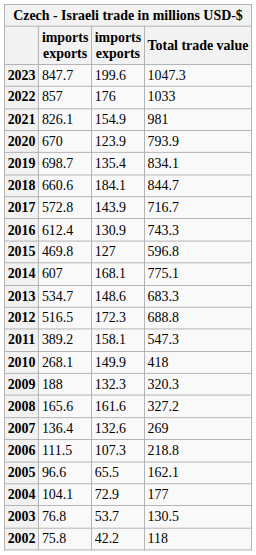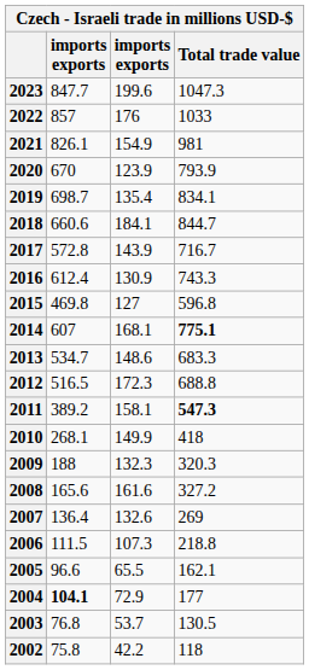2014 | Total trade value: normal -> bold
2011 | Total trade value: normal -> bold
2004 | column 2: normal -> bold
